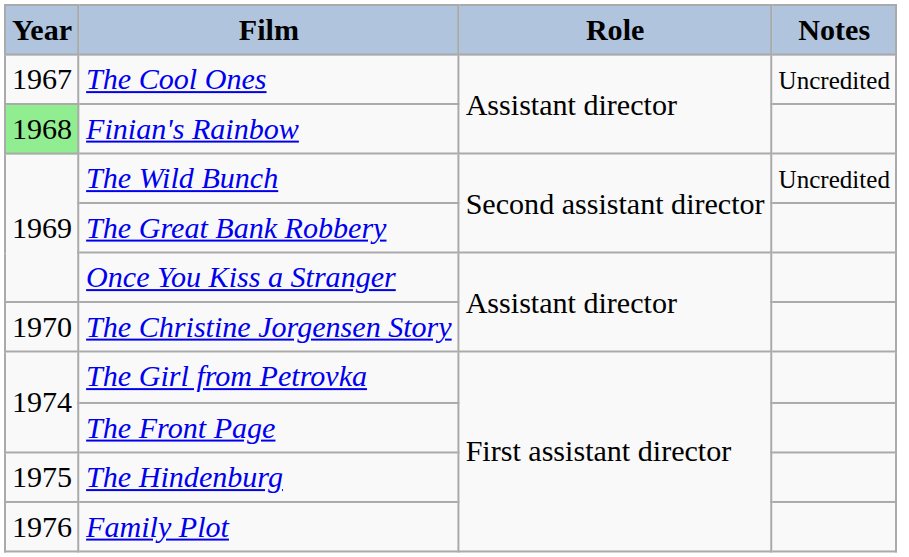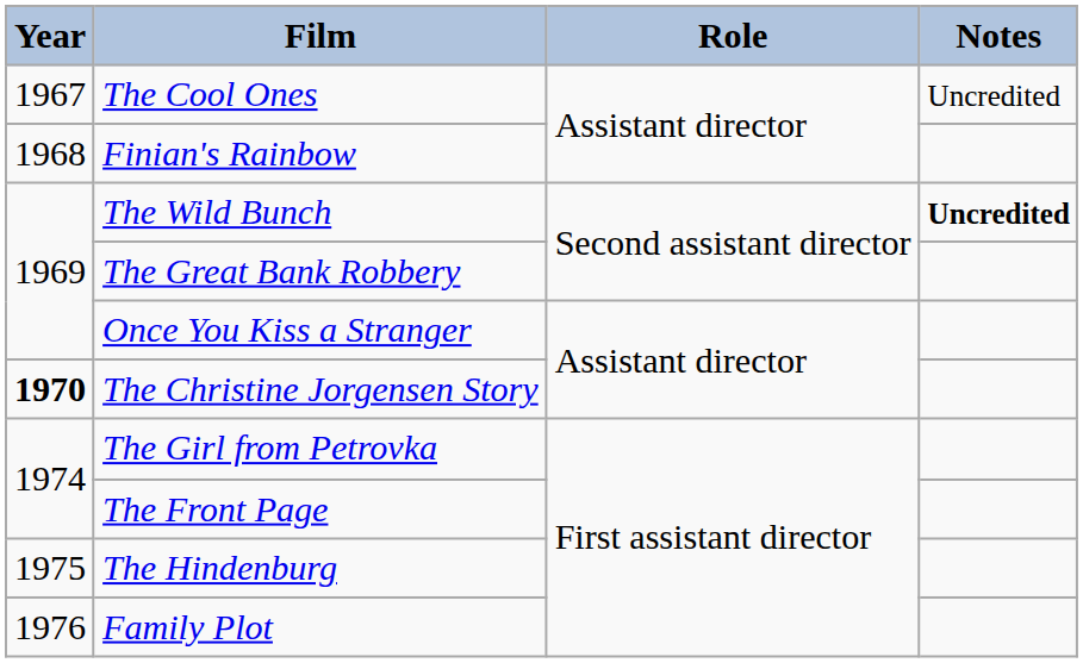Finian's Rainbow | Year: lightgreen background -> no background
The Wild Bunch | Notes: normal -> bold
The Christine Jorgensen Story | Year: normal -> bold
